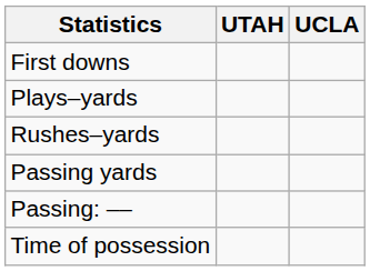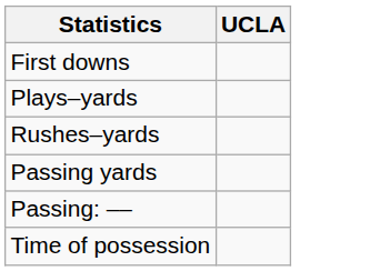- column: UTAH
